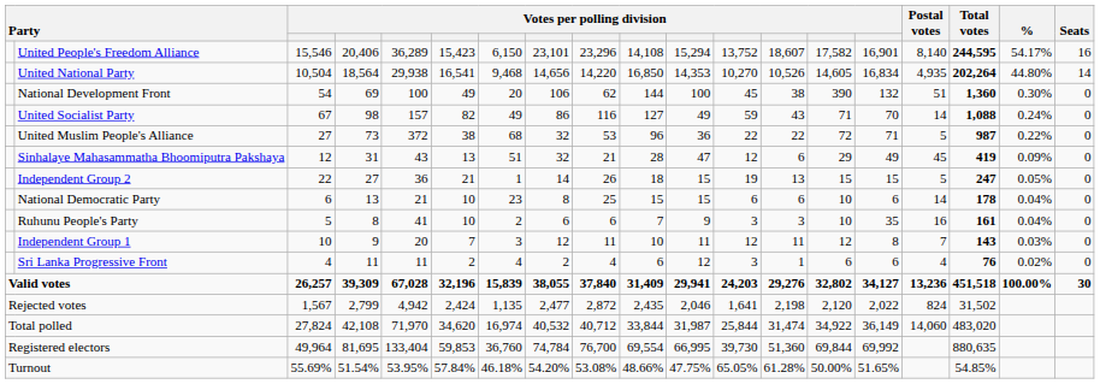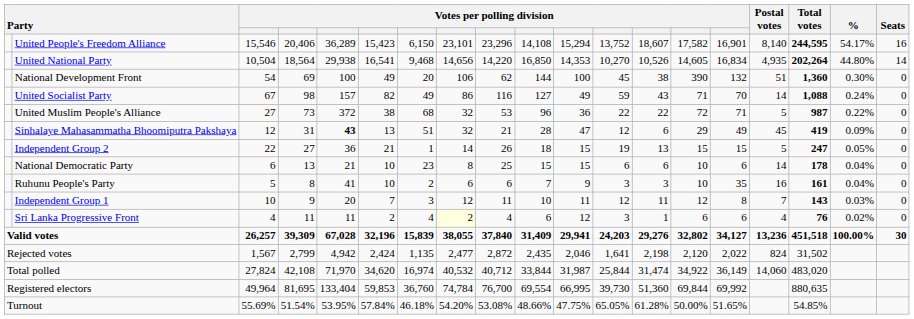Sinhalaye Mahasammatha Bhoomiputra Pakshaya | column 5: normal -> bold
Sri Lanka Progressive Front | column 8: no background -> lightyellow background
